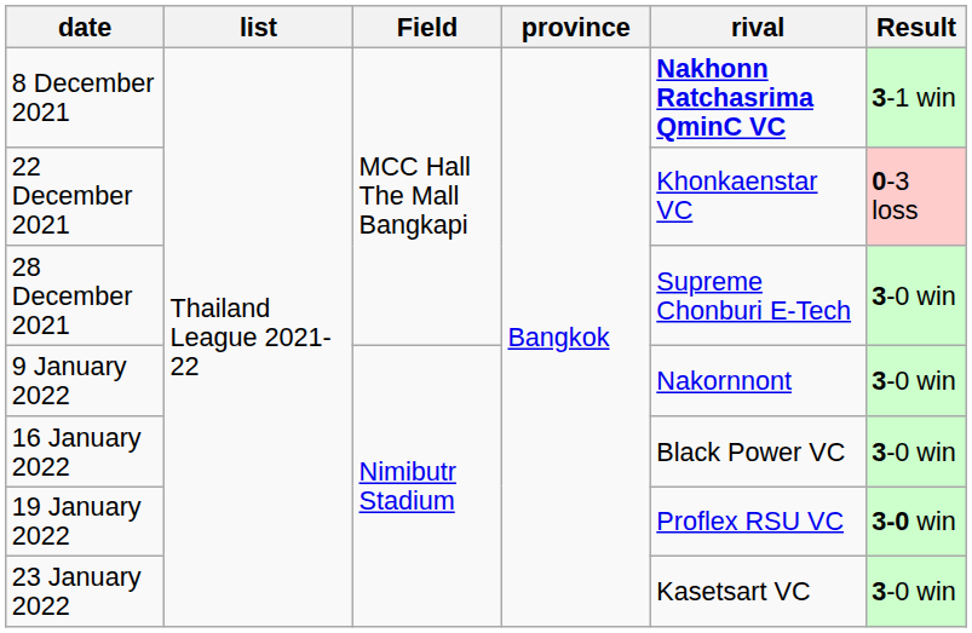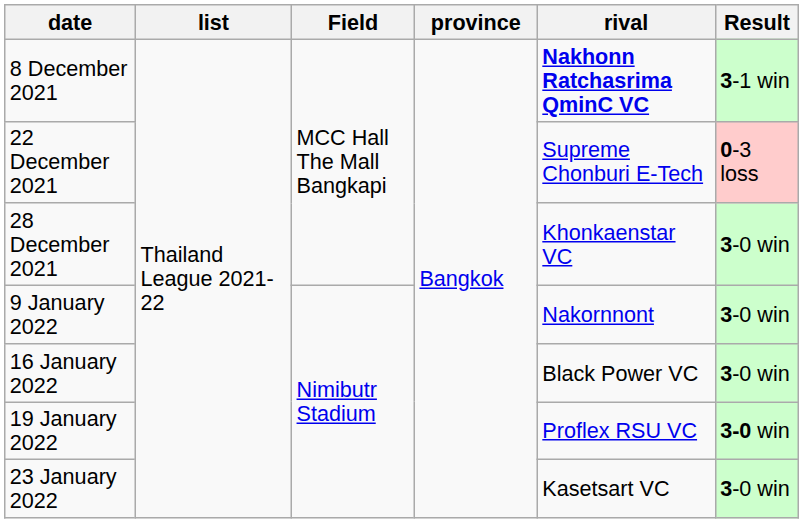22 December 2021 | rival: Khonkaenstar VC -> Supreme Chonburi E-Tech
28 December 2021 | rival: Supreme Chonburi E-Tech -> Khonkaenstar VC
